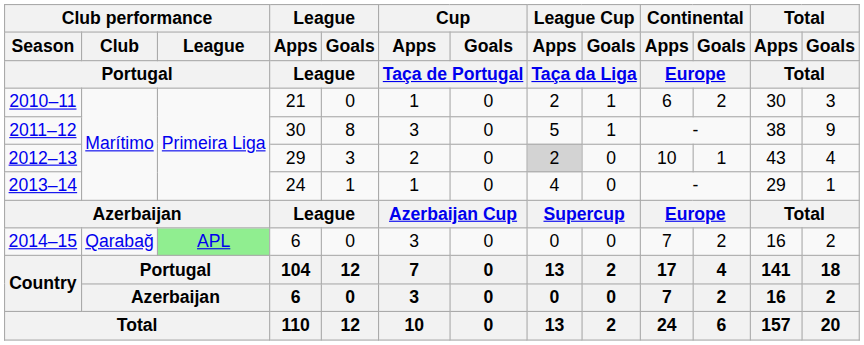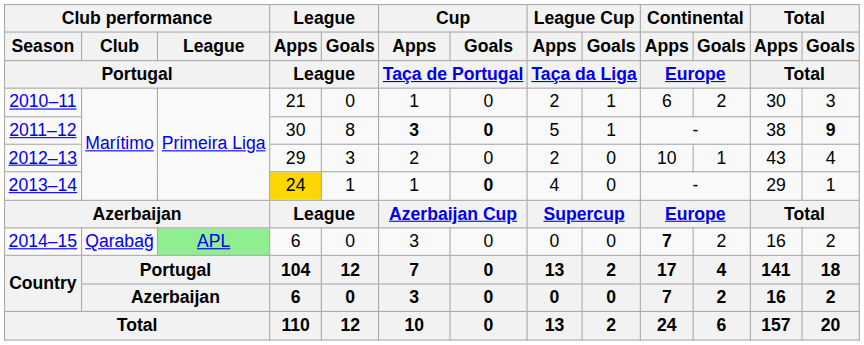2011–12 | Cup / Apps / Taça de Portugal: normal -> bold
2011–12 | Cup / Goals / Taça de Portugal: normal -> bold
2011–12 | Total / Goals / Total: normal -> bold
2012–13 | League Cup / Apps / Taça da Liga: lightgrey background -> no background
2013–14 | League / Apps / League: no background -> gold background
2013–14 | Cup / Goals / Taça de Portugal: normal -> bold
2014–15 | Continental / Apps / Europe: normal -> bold
